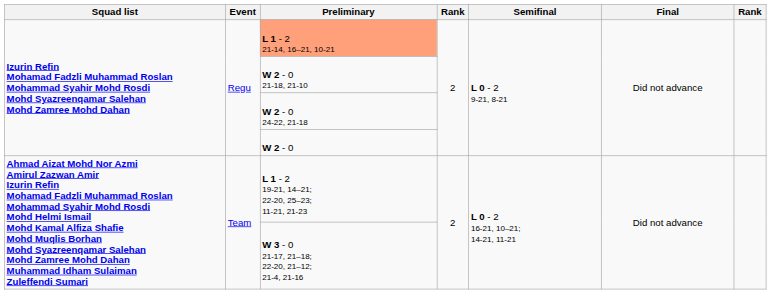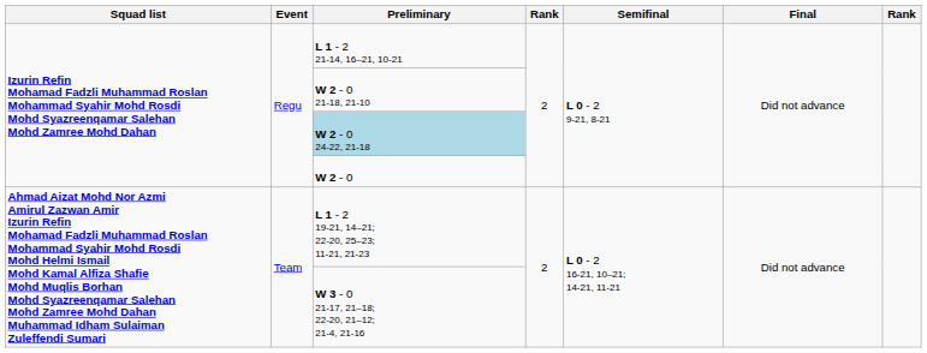L 1 - 2 21-14, 16–21, 10-21 | Preliminary: lightsalmon background -> no background
W 2 - 0 24-22, 21-18 | Preliminary: no background -> lightblue background
